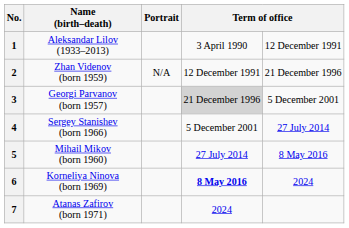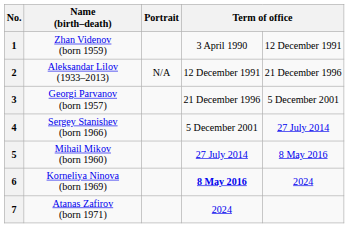1 | Name (birth–death): Aleksandar Lilov (1933–2013) -> Zhan Videnov (born 1959)
2 | Name (birth–death): Zhan Videnov (born 1959) -> Aleksandar Lilov (1933–2013)
3 | column 4: lightgrey background -> no background
